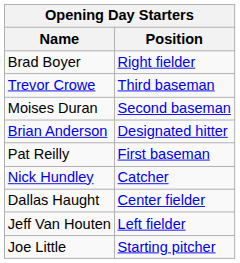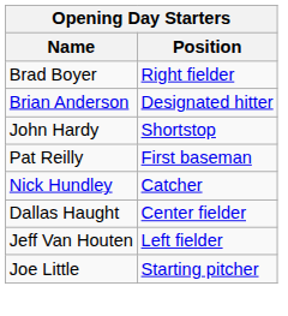- row: Trevor Crowe | Third baseman
- row: Moises Duran | Second baseman
+ row: John Hardy | Shortstop
